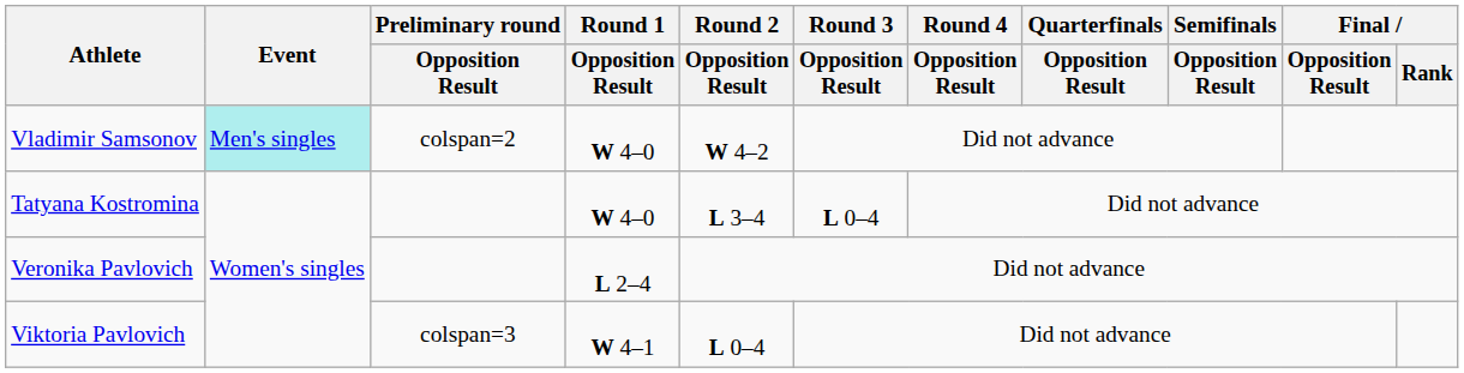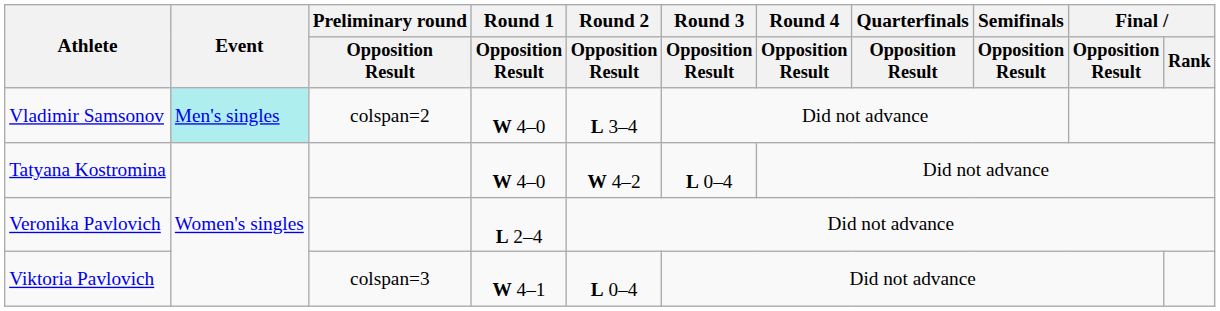Vladimir Samsonov | Round 2 / Opposition Result: W 4–2 -> L 3–4
Tatyana Kostromina | Round 2 / Opposition Result: L 3–4 -> W 4–2
